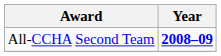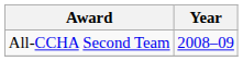row 2 | Year: bold -> normal
